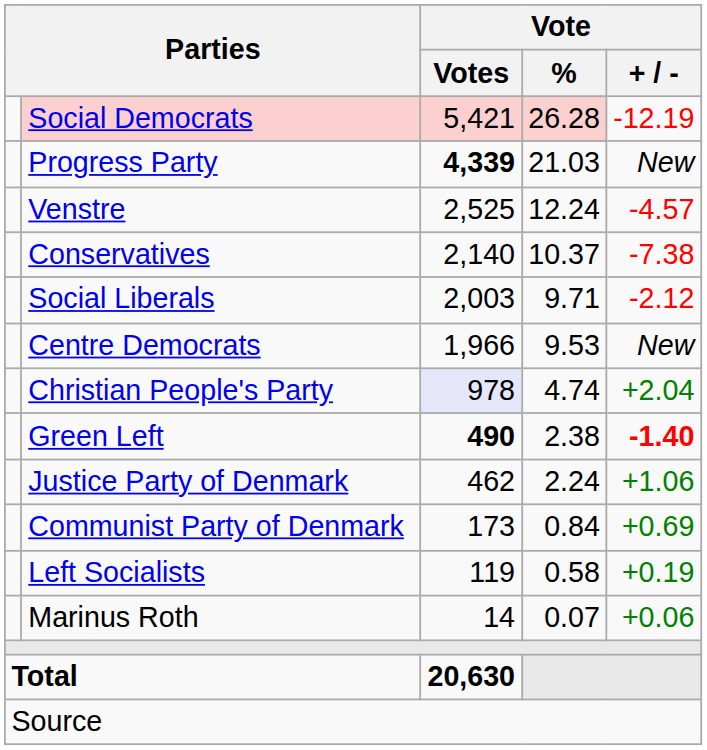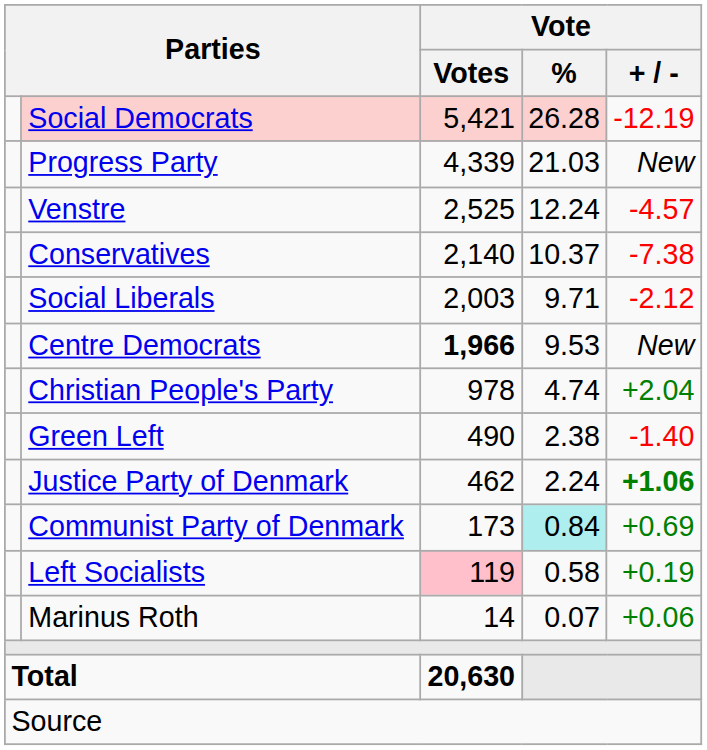Progress Party | Vote / Votes: bold -> normal
Centre Democrats | Vote / Votes: normal -> bold
Christian People's Party | Vote / Votes: lavender background -> no background
Green Left | Vote / Votes: bold -> normal
Green Left | Vote / + / -: bold -> normal
Justice Party of Denmark | Vote / + / -: normal -> bold
Communist Party of Denmark | Vote / %: no background -> paleturquoise background
Left Socialists | Vote / Votes: no background -> pink background
